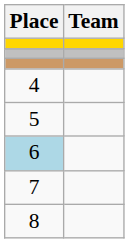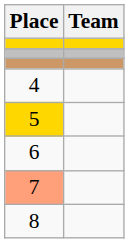row 6 | Place: no background -> gold background
row 7 | Place: lightblue background -> no background
row 8 | Place: no background -> lightsalmon background
